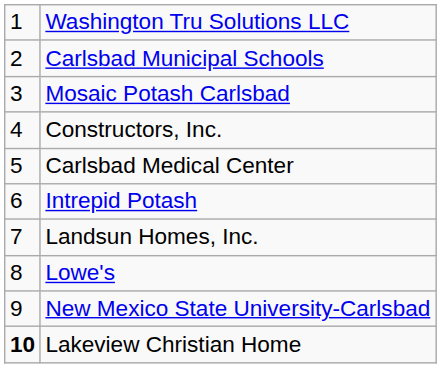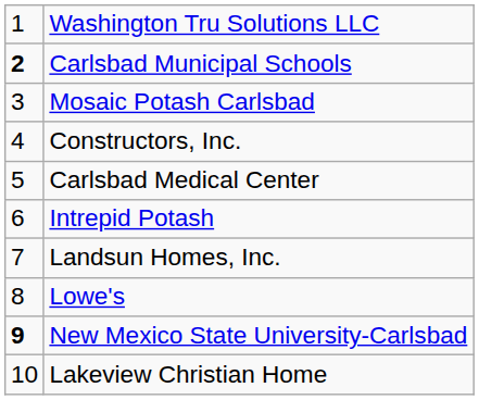Carlsbad Municipal Schools | column 1: normal -> bold
New Mexico State University-Carlsbad | column 1: normal -> bold
Lakeview Christian Home | column 1: bold -> normal
